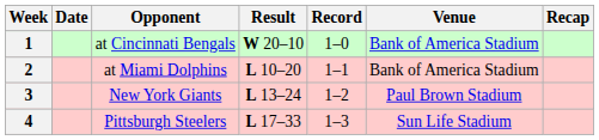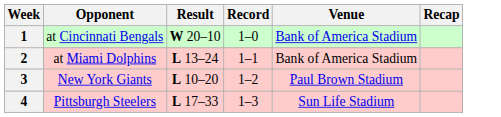- column: Date
2 | Result: L 10–20 -> L 13–24
3 | Result: L 13–24 -> L 10–20
